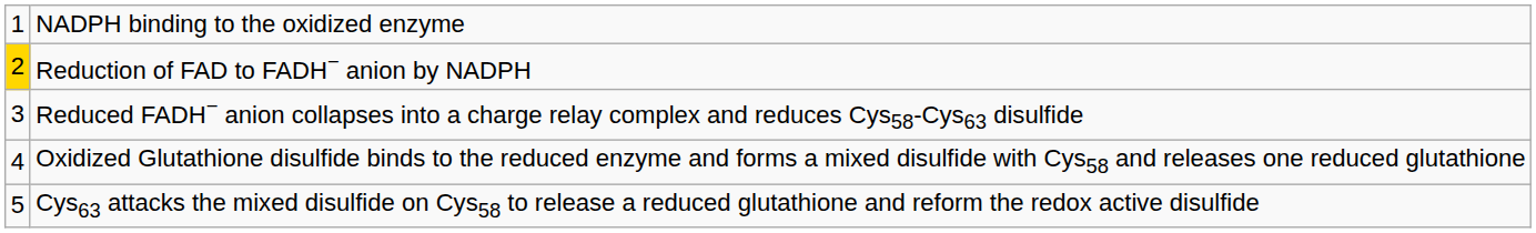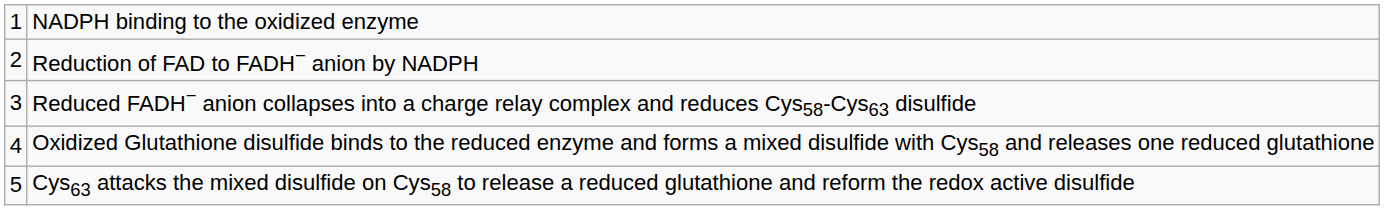Reduction of FAD to FADH− anion by NADPH | column 1: gold background -> no background
